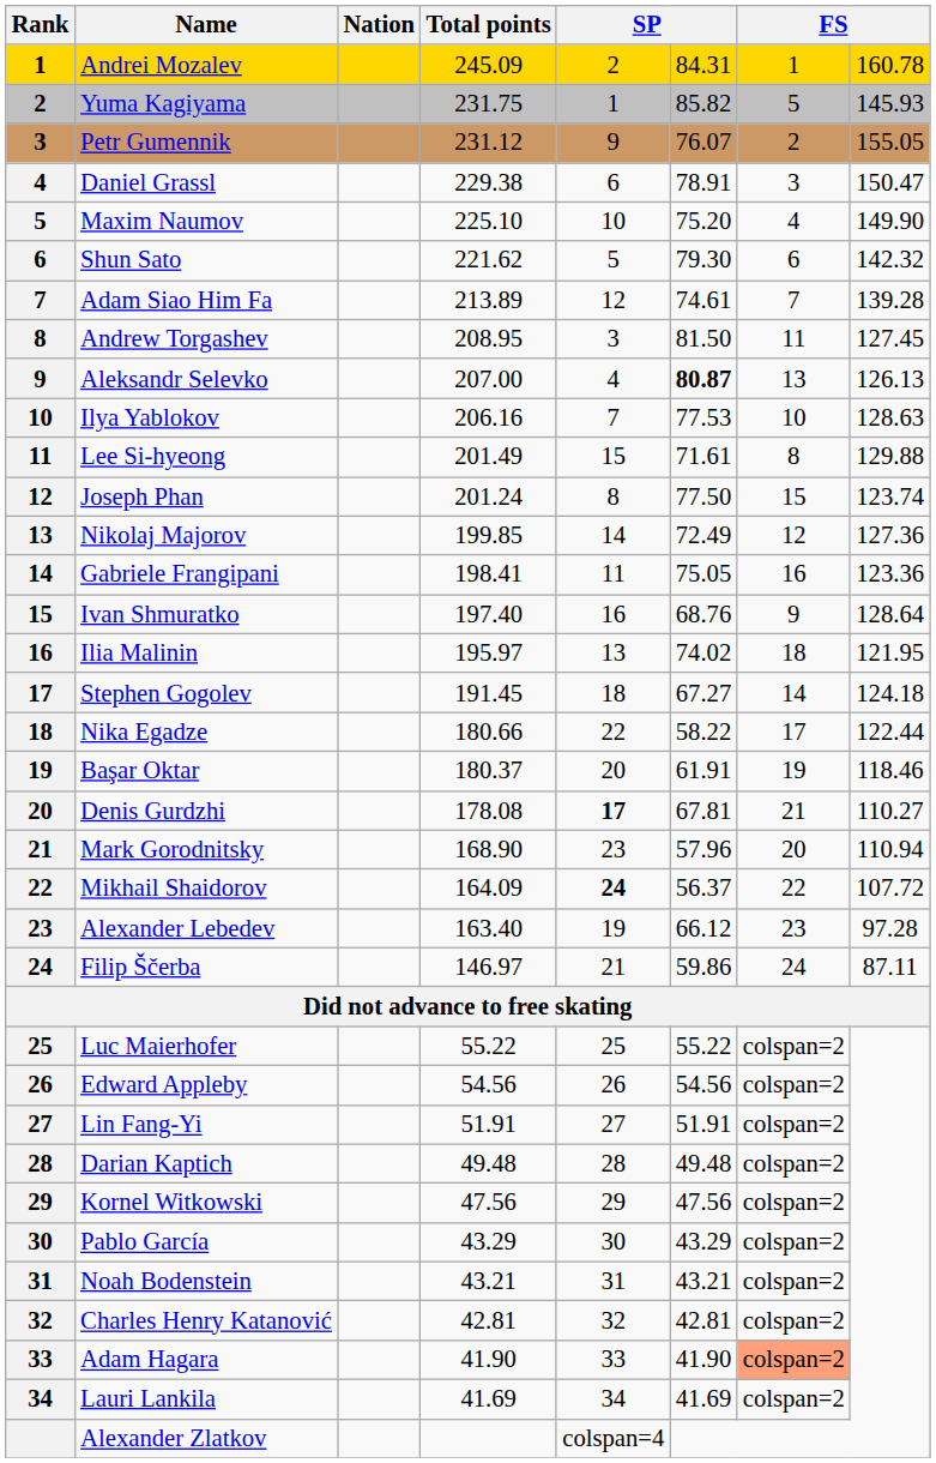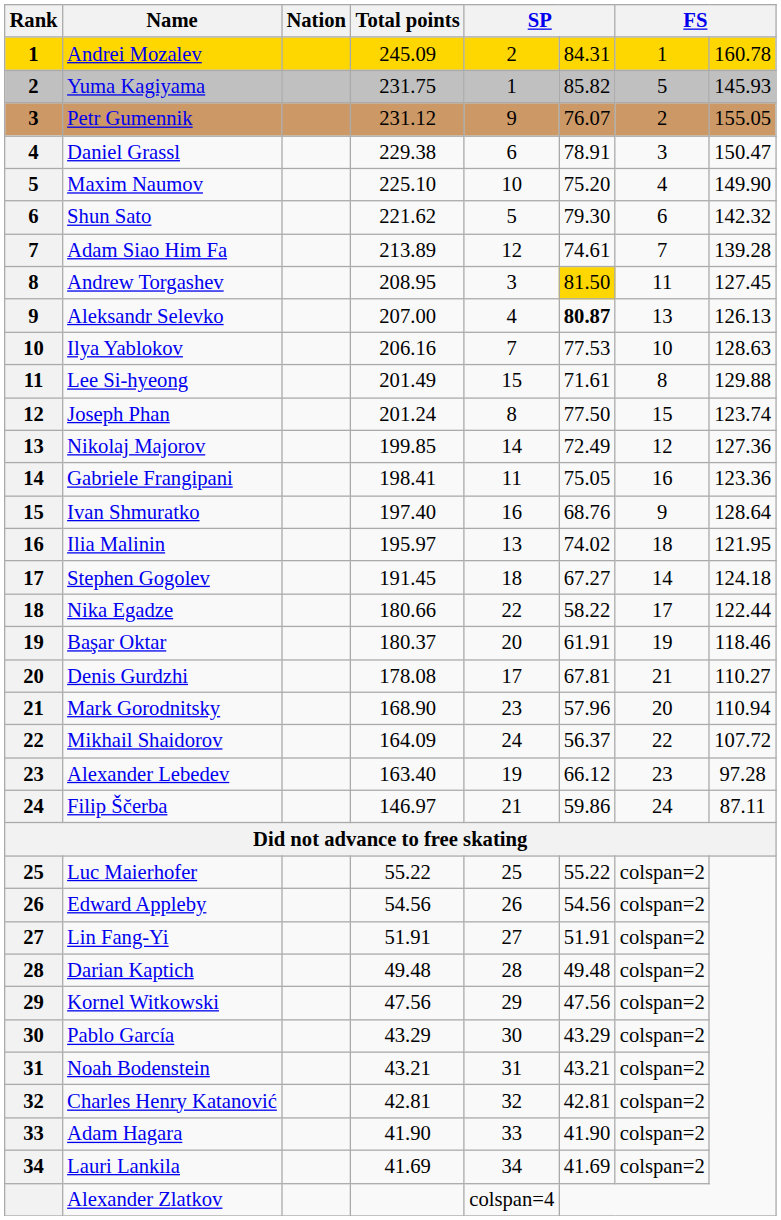Andrew Torgashev | column 6: no background -> gold background
Denis Gurdzhi | column 5: bold -> normal
Mikhail Shaidorov | column 5: bold -> normal
Adam Hagara | column 7: lightsalmon background -> no background
